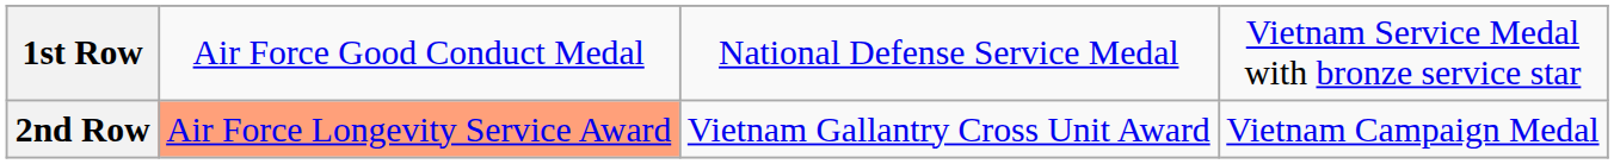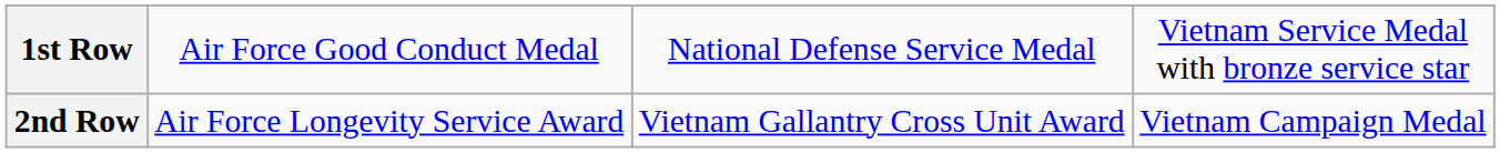2nd Row | column 2: lightsalmon background -> no background
